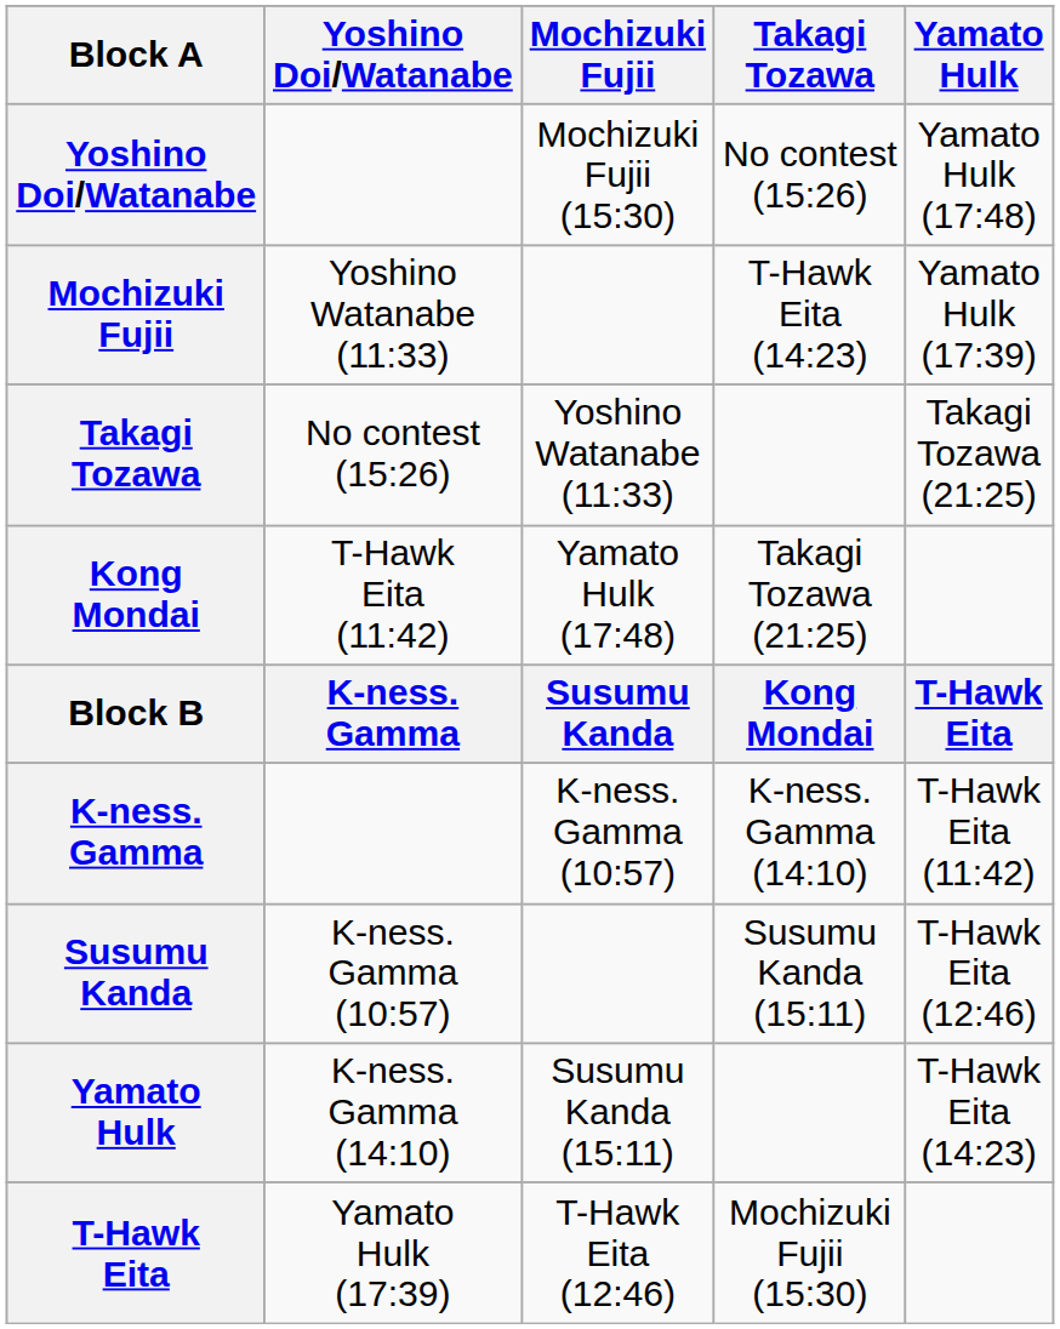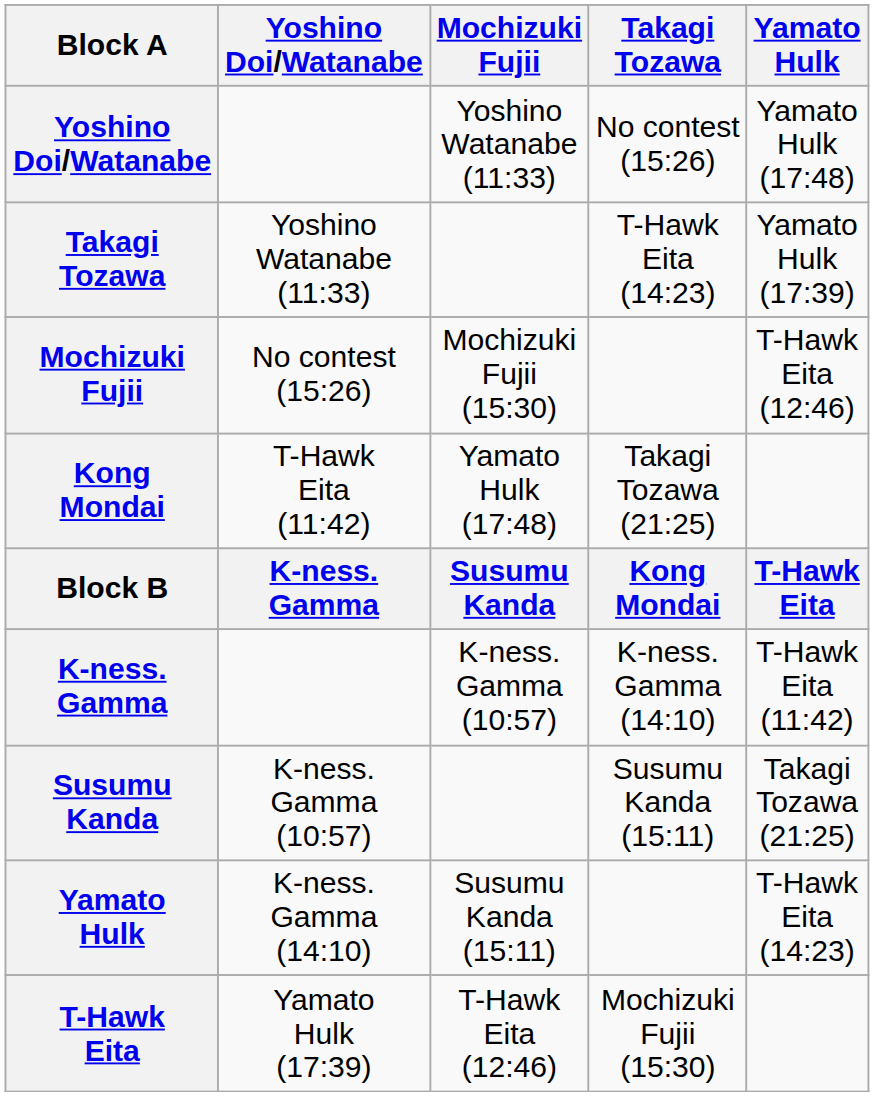row 2 | Mochizuki Fujii: Mochizuki Fujii (15:30) -> Yoshino Watanabe (11:33)
row 3 | Block A: Mochizuki Fujii -> Takagi Tozawa
row 4 | Block A: Takagi Tozawa -> Mochizuki Fujii
row 4 | Mochizuki Fujii: Yoshino Watanabe (11:33) -> Mochizuki Fujii (15:30)
row 4 | Yamato Hulk: Takagi Tozawa (21:25) -> T-Hawk Eita (12:46)
row 8 | Yamato Hulk: T-Hawk Eita (12:46) -> Takagi Tozawa (21:25)
